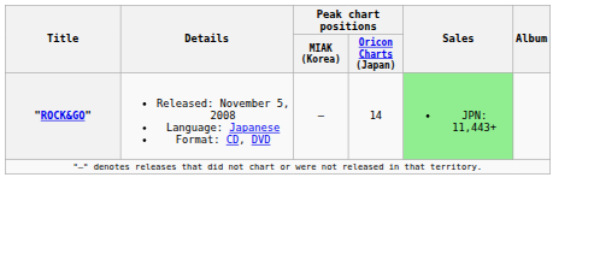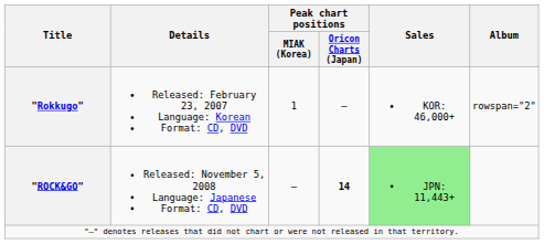+ row: "Rokkugo" | Released: February 23, 2007 Language: Korean Format: CD, DVD | 1 | – | KOR: 46,000+ | rowspan="2"
"ROCK&GO" | Peak chart positions / Oricon Charts (Japan): normal -> bold
